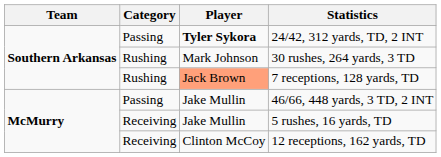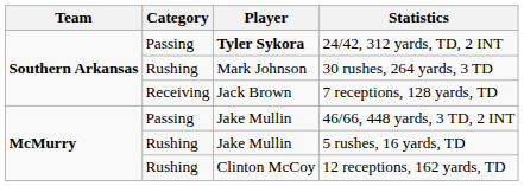7 receptions, 128 yards, TD | Category: Rushing -> Receiving
7 receptions, 128 yards, TD | Player: lightsalmon background -> no background
5 rushes, 16 yards, TD | Category: Receiving -> Rushing
12 receptions, 162 yards, TD | Category: Receiving -> Rushing
